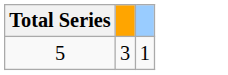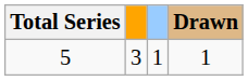+ column: Drawn | 1
